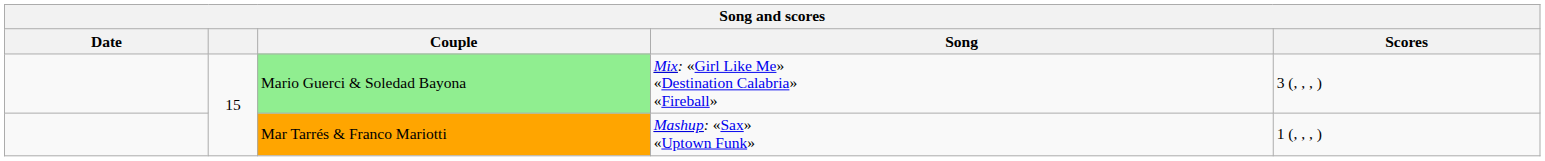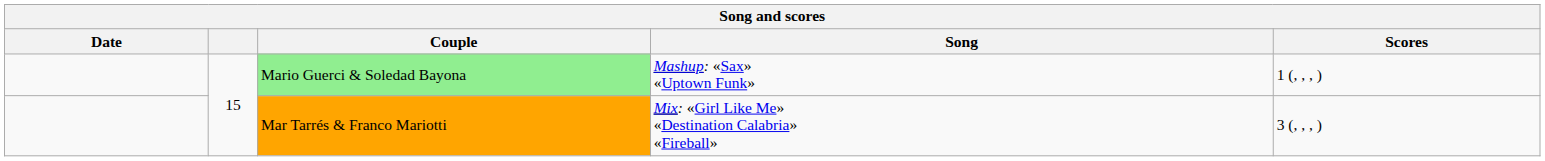Mario Guerci & Soledad Bayona | Song: Mix: «Girl Like Me» «Destination Calabria» «Fireball» -> Mashup: «Sax» «Uptown Funk»
Mario Guerci & Soledad Bayona | Scores: 3 (, , , ) -> 1 (, , , )
Mar Tarrés & Franco Mariotti | Song: Mashup: «Sax» «Uptown Funk» -> Mix: «Girl Like Me» «Destination Calabria» «Fireball»
Mar Tarrés & Franco Mariotti | Scores: 1 (, , , ) -> 3 (, , , )
